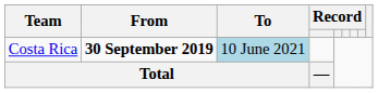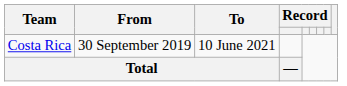Costa Rica | From: bold -> normal
Costa Rica | To: lightblue background -> no background
